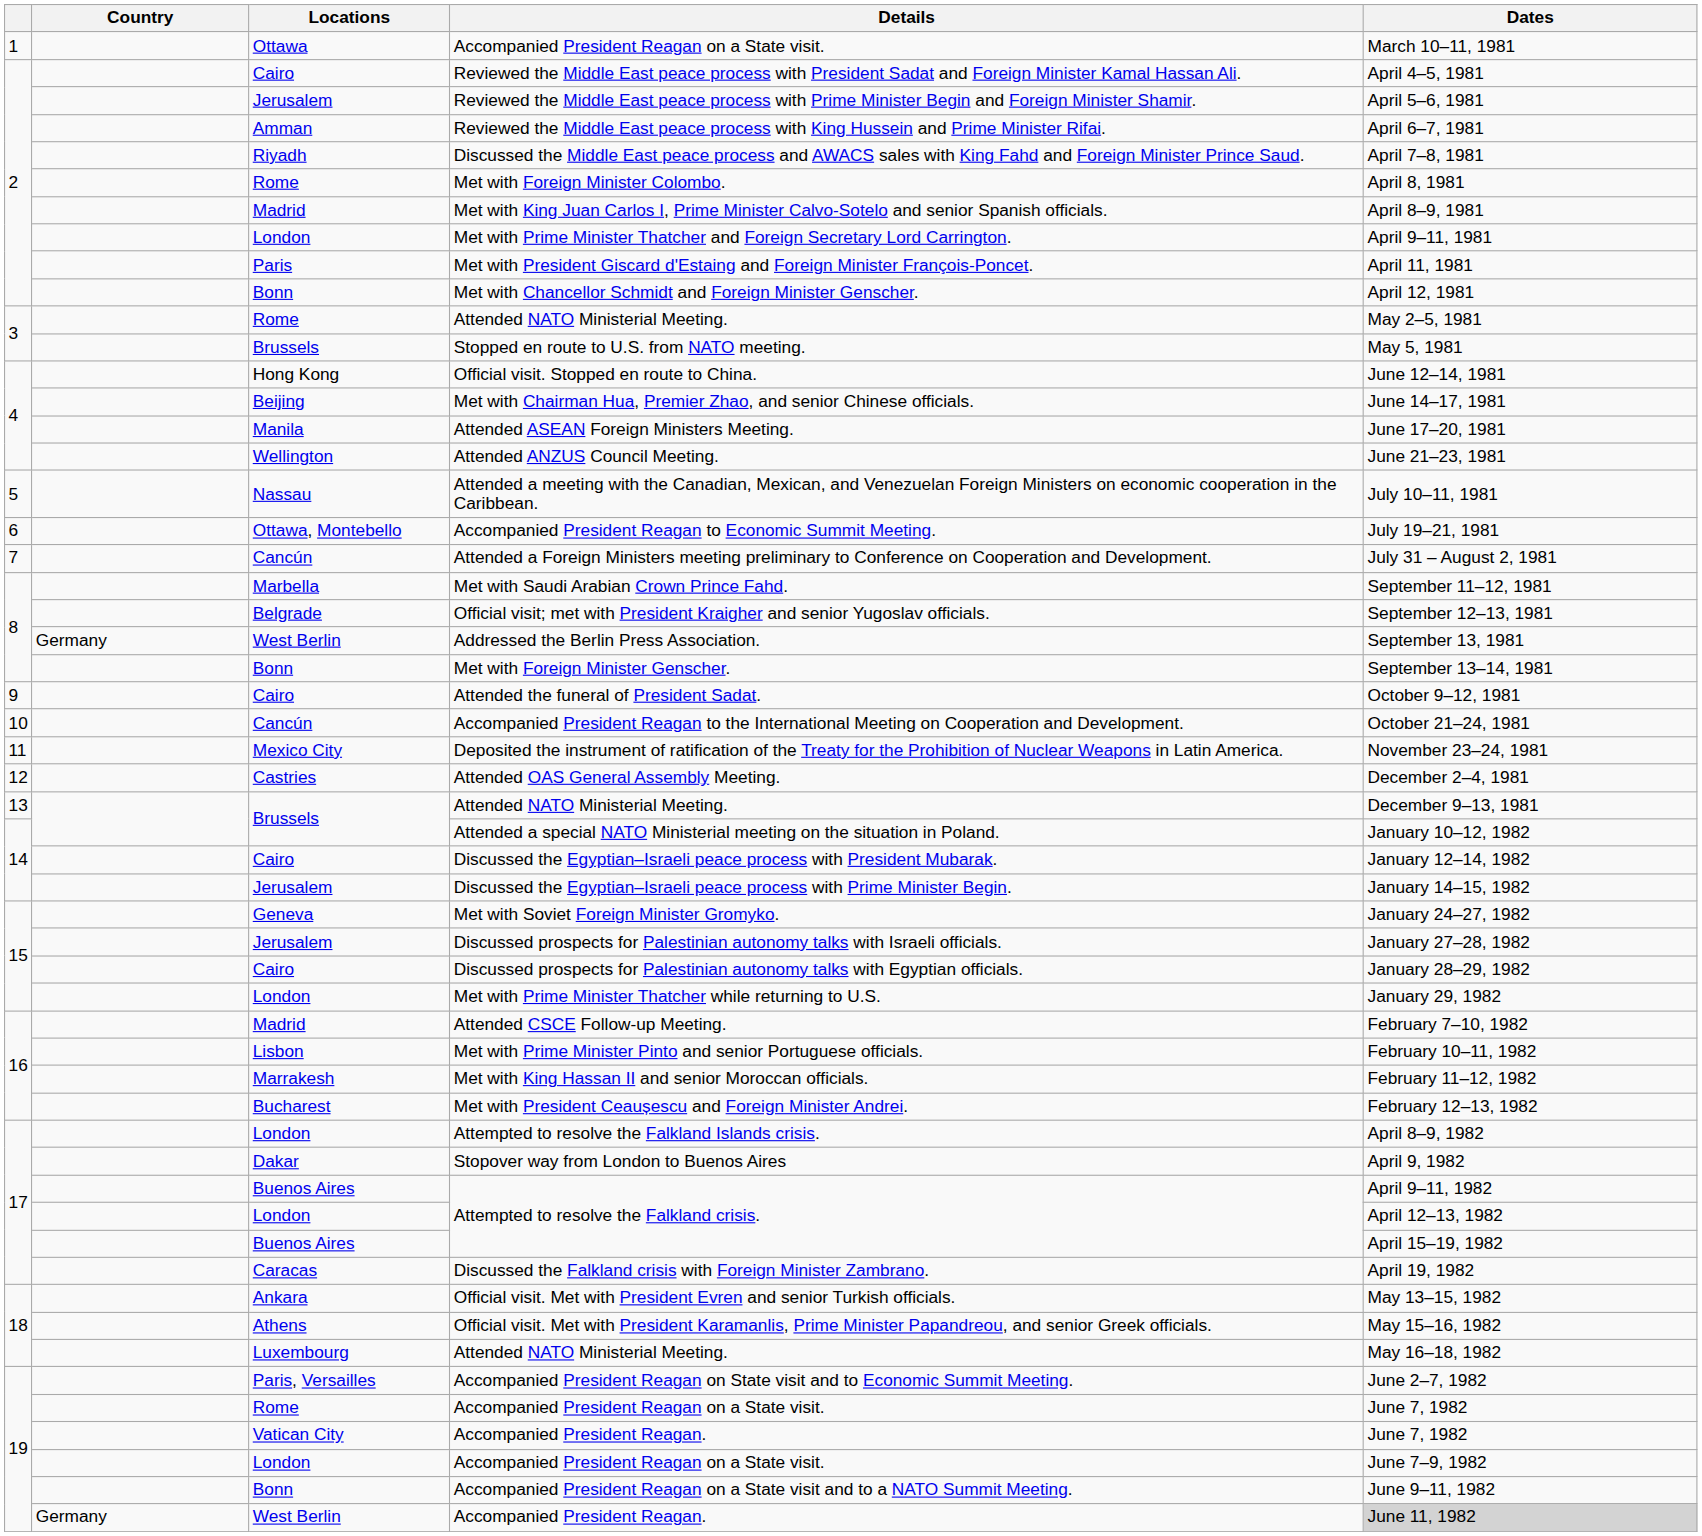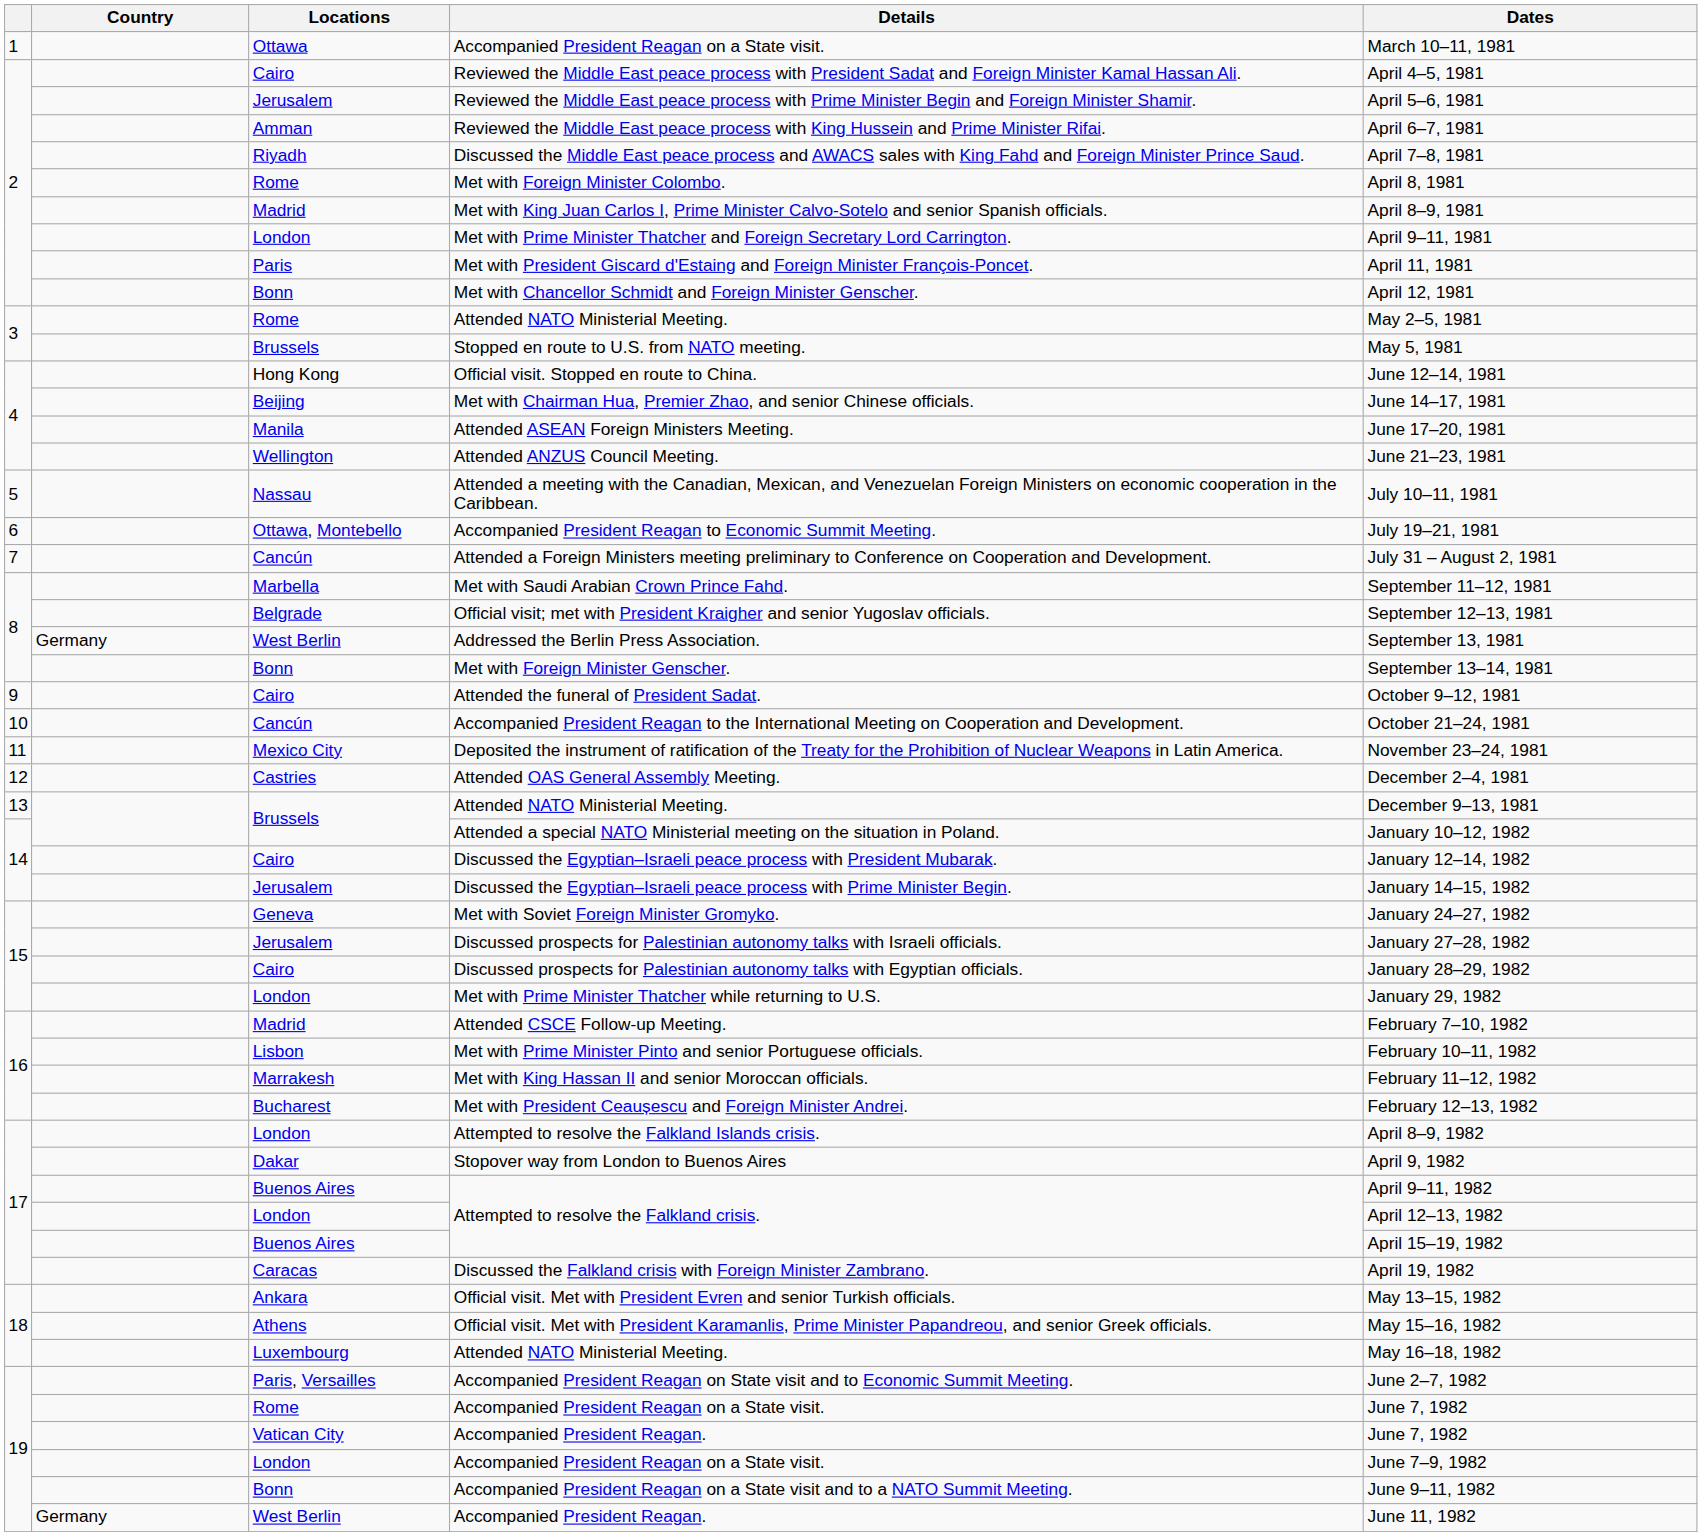West Berlin / Accompanied President Reagan. | Dates: lightgrey background -> no background
